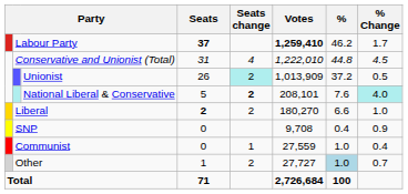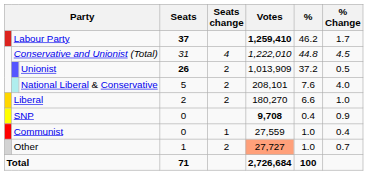Unionist | Seats: normal -> bold
Unionist | Seats change: paleturquoise background -> no background
National Liberal & Conservative | Seats change: bold -> normal
National Liberal & Conservative | % Change: paleturquoise background -> no background
Liberal | Seats: bold -> normal
SNP | Votes: normal -> bold
Other | Votes: no background -> lightsalmon background
Other | %: lightblue background -> no background
